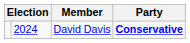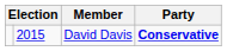David Davis | column 2: 2024 -> 2015
